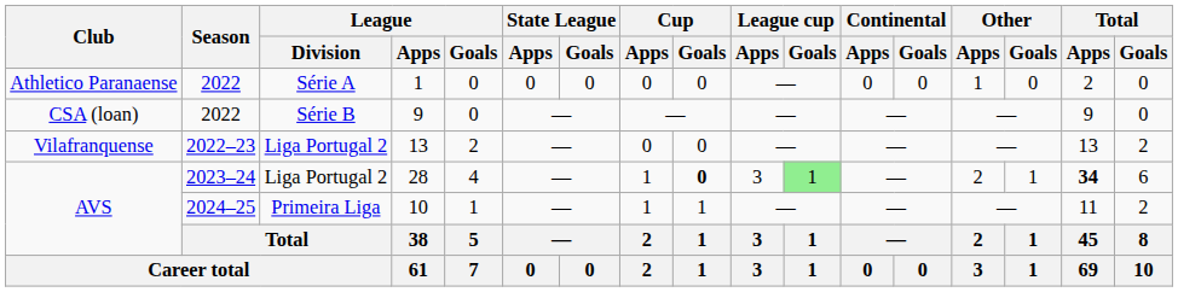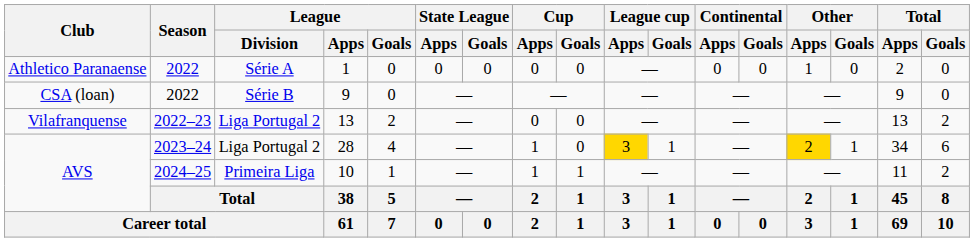28 | Cup / Goals: bold -> normal
28 | League cup / Apps: no background -> gold background
28 | League cup / Goals: lightgreen background -> no background
28 | Other / Apps: no background -> gold background
28 | Total / Apps: bold -> normal
